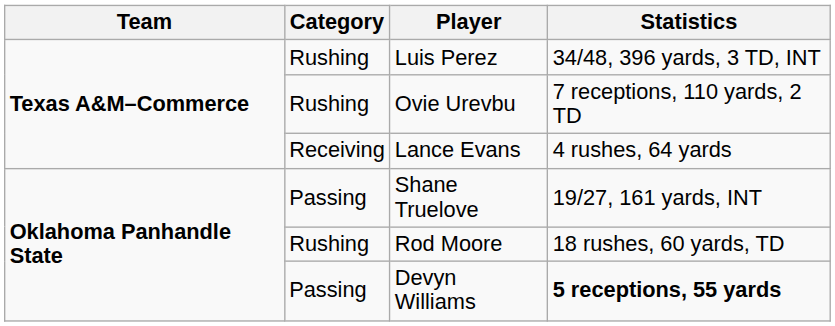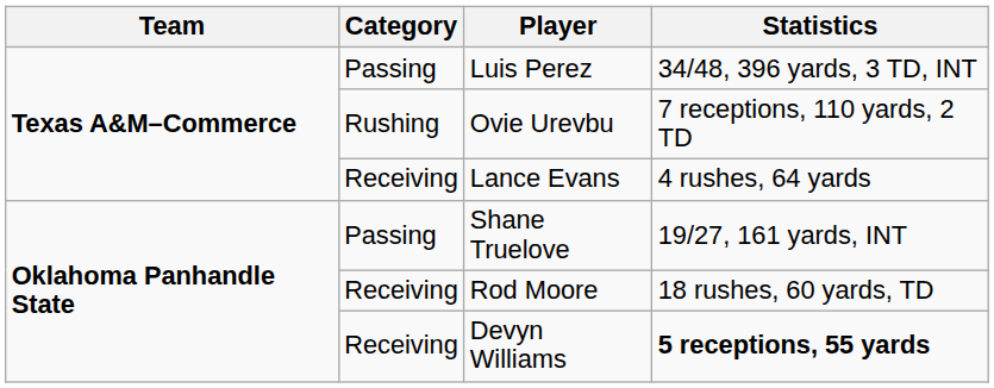Luis Perez | Category: Rushing -> Passing
Rod Moore | Category: Rushing -> Receiving
Devyn Williams | Category: Passing -> Receiving
